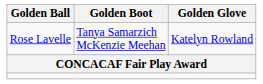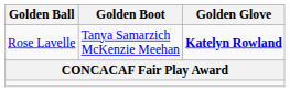Rose Lavelle | Golden Glove: normal -> bold
